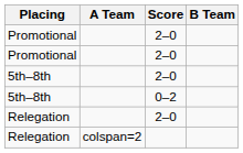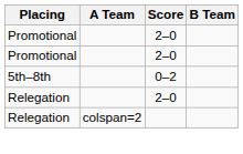- row: 5th–8th | 2–0
